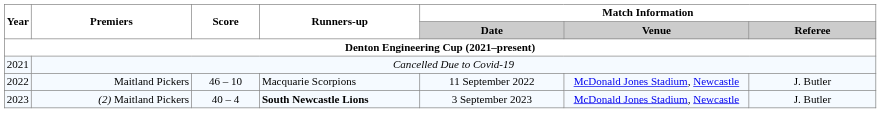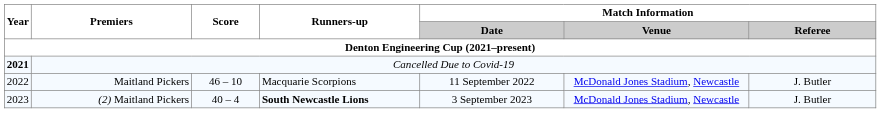Cancelled Due to Covid-19 | Year: normal -> bold
